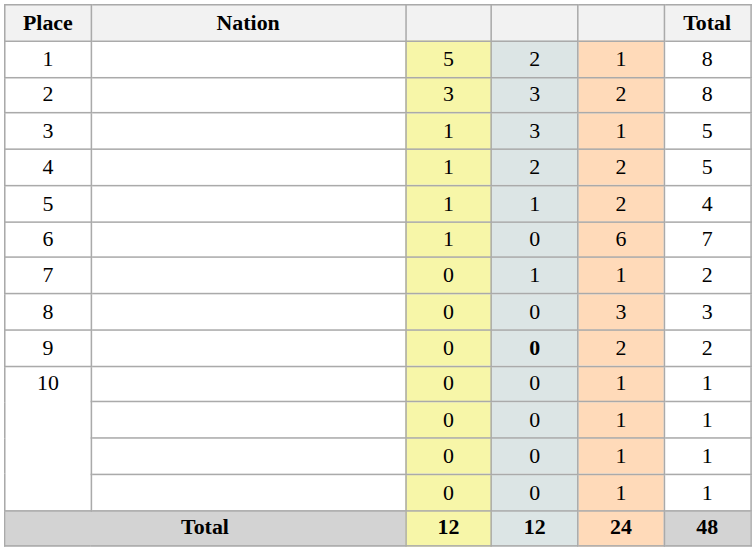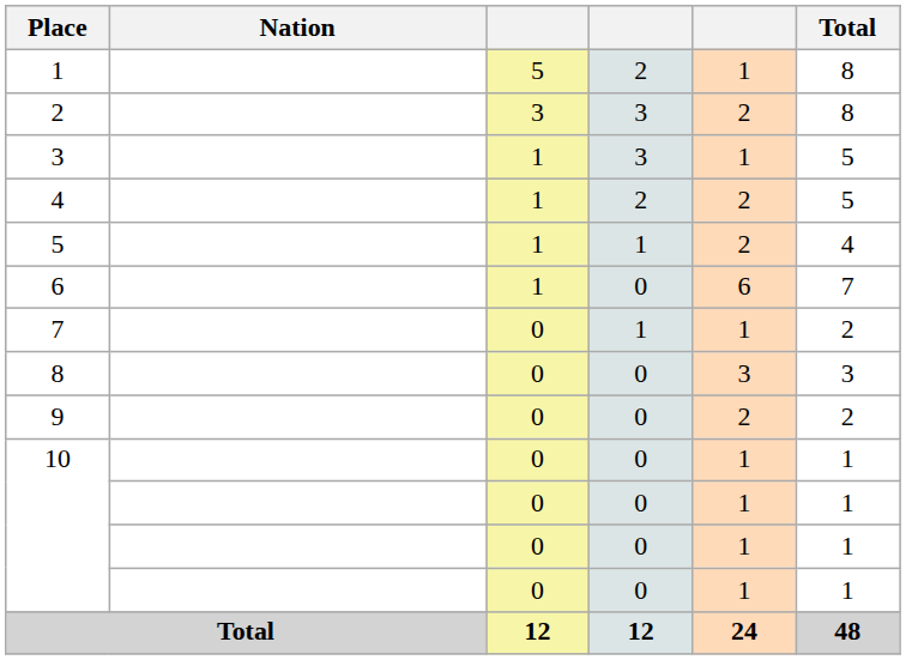9 | column 4: bold -> normal
